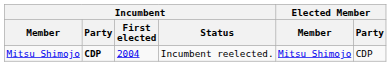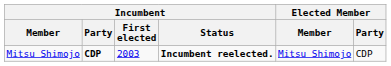row 3 | Incumbent / First elected: 2004 -> 2003
row 3 | Incumbent / Status: normal -> bold
